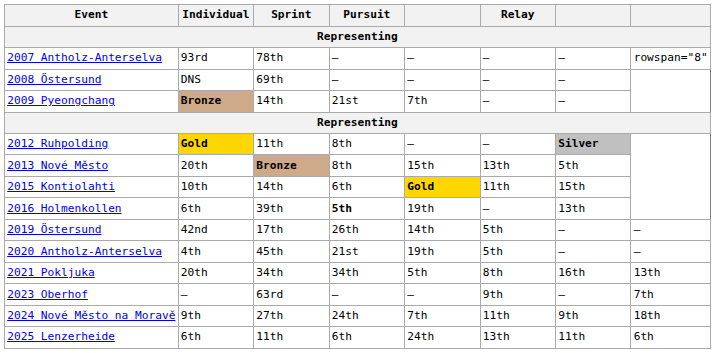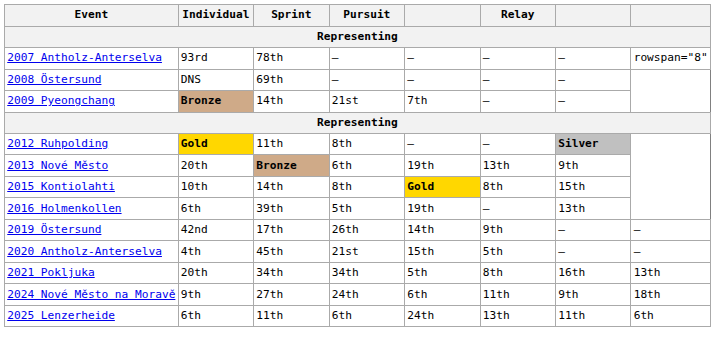2013 Nové Město | Pursuit: 8th -> 6th
2013 Nové Město | column 5: 15th -> 19th
2013 Nové Město | column 7: 5th -> 9th
2015 Kontiolahti | Pursuit: 6th -> 8th
2015 Kontiolahti | Relay: 11th -> 8th
2016 Holmenkollen | Pursuit: bold -> normal
2019 Östersund | Relay: 5th -> 9th
2020 Antholz-Anterselva | column 5: 19th -> 15th
- row: 2023 Oberhof | — | 63rd | — | — | 9th | — | 7th
2024 Nové Město na Moravě | column 5: 7th -> 6th
